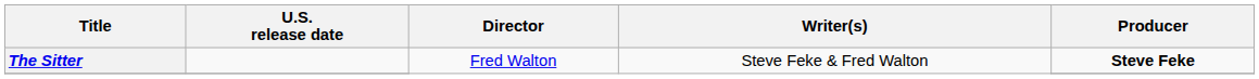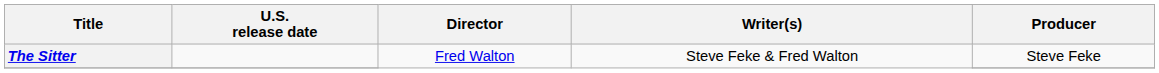The Sitter | Producer: bold -> normal
